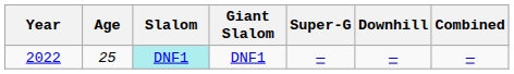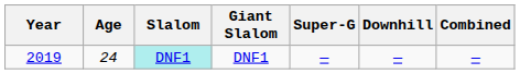row 2 | Year: 2022 -> 2019
row 2 | Age: 25 -> 24
